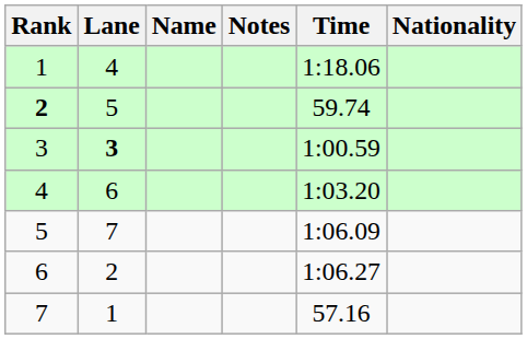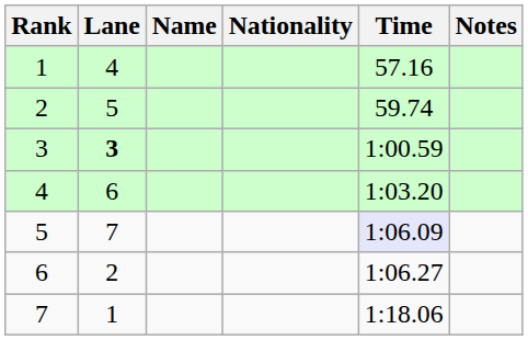columns swapped: Nationality <-> Notes
row 2 | Time: 1:18.06 -> 57.16
row 3 | Rank: bold -> normal
row 6 | Time: no background -> lavender background
row 8 | Time: 57.16 -> 1:18.06
